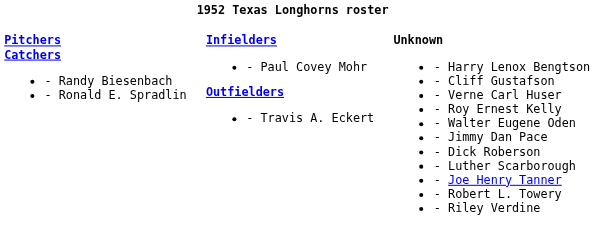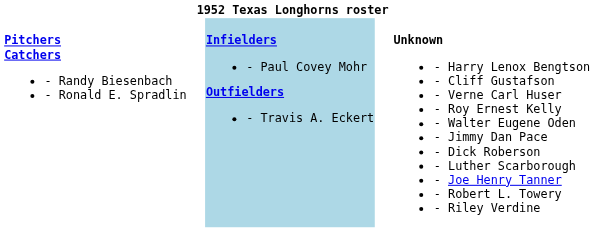Pitchers Catchers - Randy Biesenbach - Ronald E. Spradlin | column 2: no background -> lightblue background
